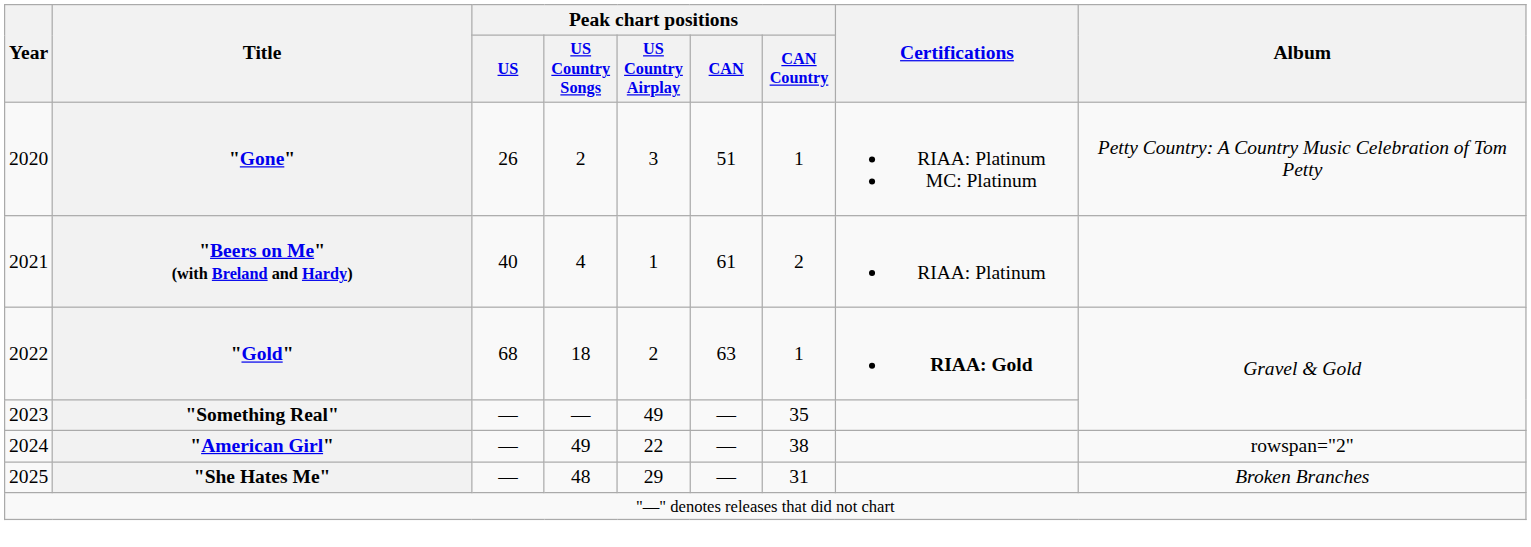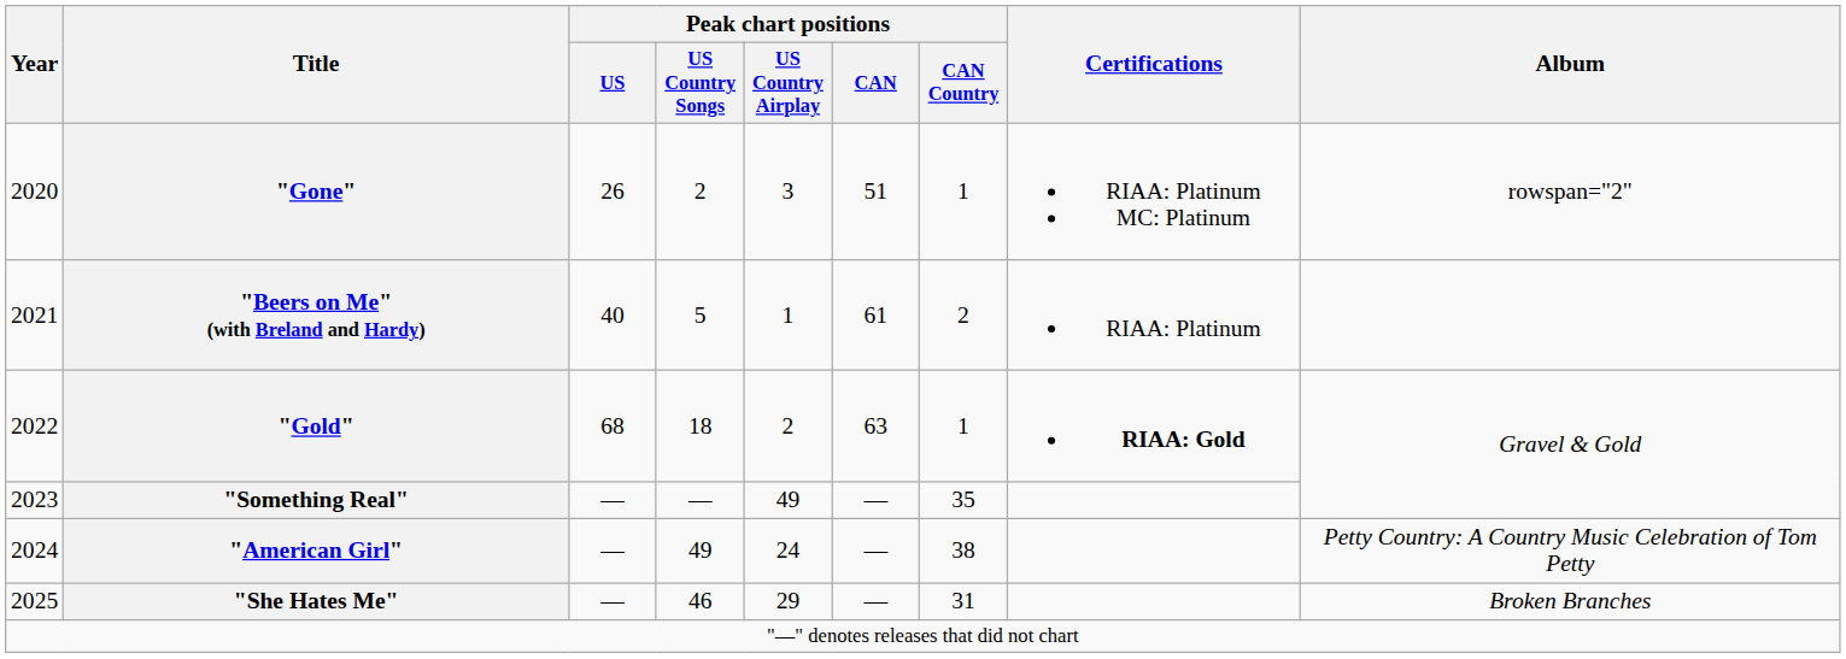"Gone" | Album: Petty Country: A Country Music Celebration of Tom Petty -> rowspan="2"
"Beers on Me" (with Breland and Hardy) | Peak chart positions / US Country Songs: 4 -> 5
"American Girl" | Peak chart positions / US Country Airplay: 22 -> 24
"American Girl" | Album: rowspan="2" -> Petty Country: A Country Music Celebration of Tom Petty
"She Hates Me" | Peak chart positions / US Country Songs: 48 -> 46
